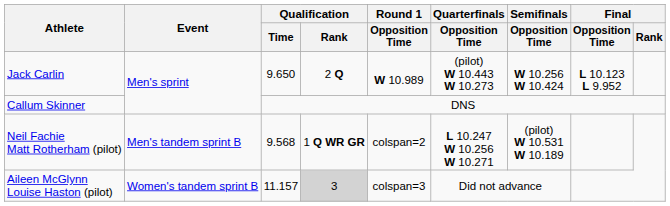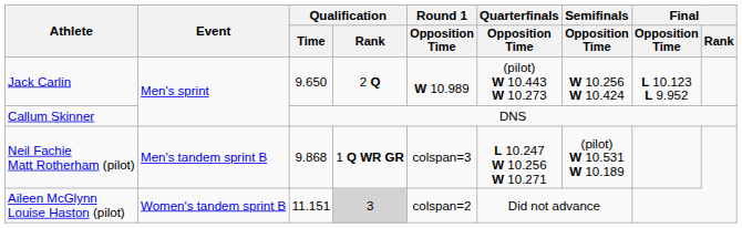Neil Fachie Matt Rotherham (pilot) | Qualification / Time: 9.568 -> 9.868
Neil Fachie Matt Rotherham (pilot) | Round 1 / Opposition Time: colspan=2 -> colspan=3
Aileen McGlynn Louise Haston (pilot) | Qualification / Time: 11.157 -> 11.151
Aileen McGlynn Louise Haston (pilot) | Round 1 / Opposition Time: colspan=3 -> colspan=2
